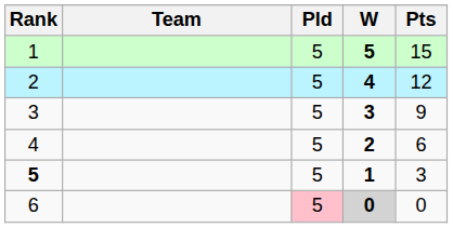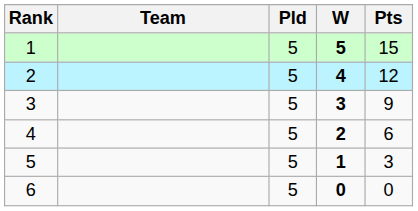row 6 | Rank: bold -> normal
row 7 | Pld: pink background -> no background
row 7 | W: lightgrey background -> no background
